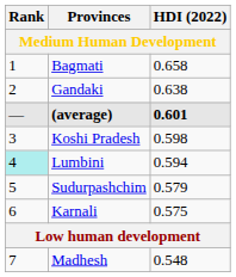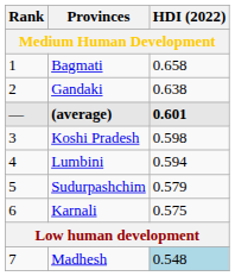Lumbini | Rank: paleturquoise background -> no background
Madhesh | HDI (2022): no background -> lightblue background
